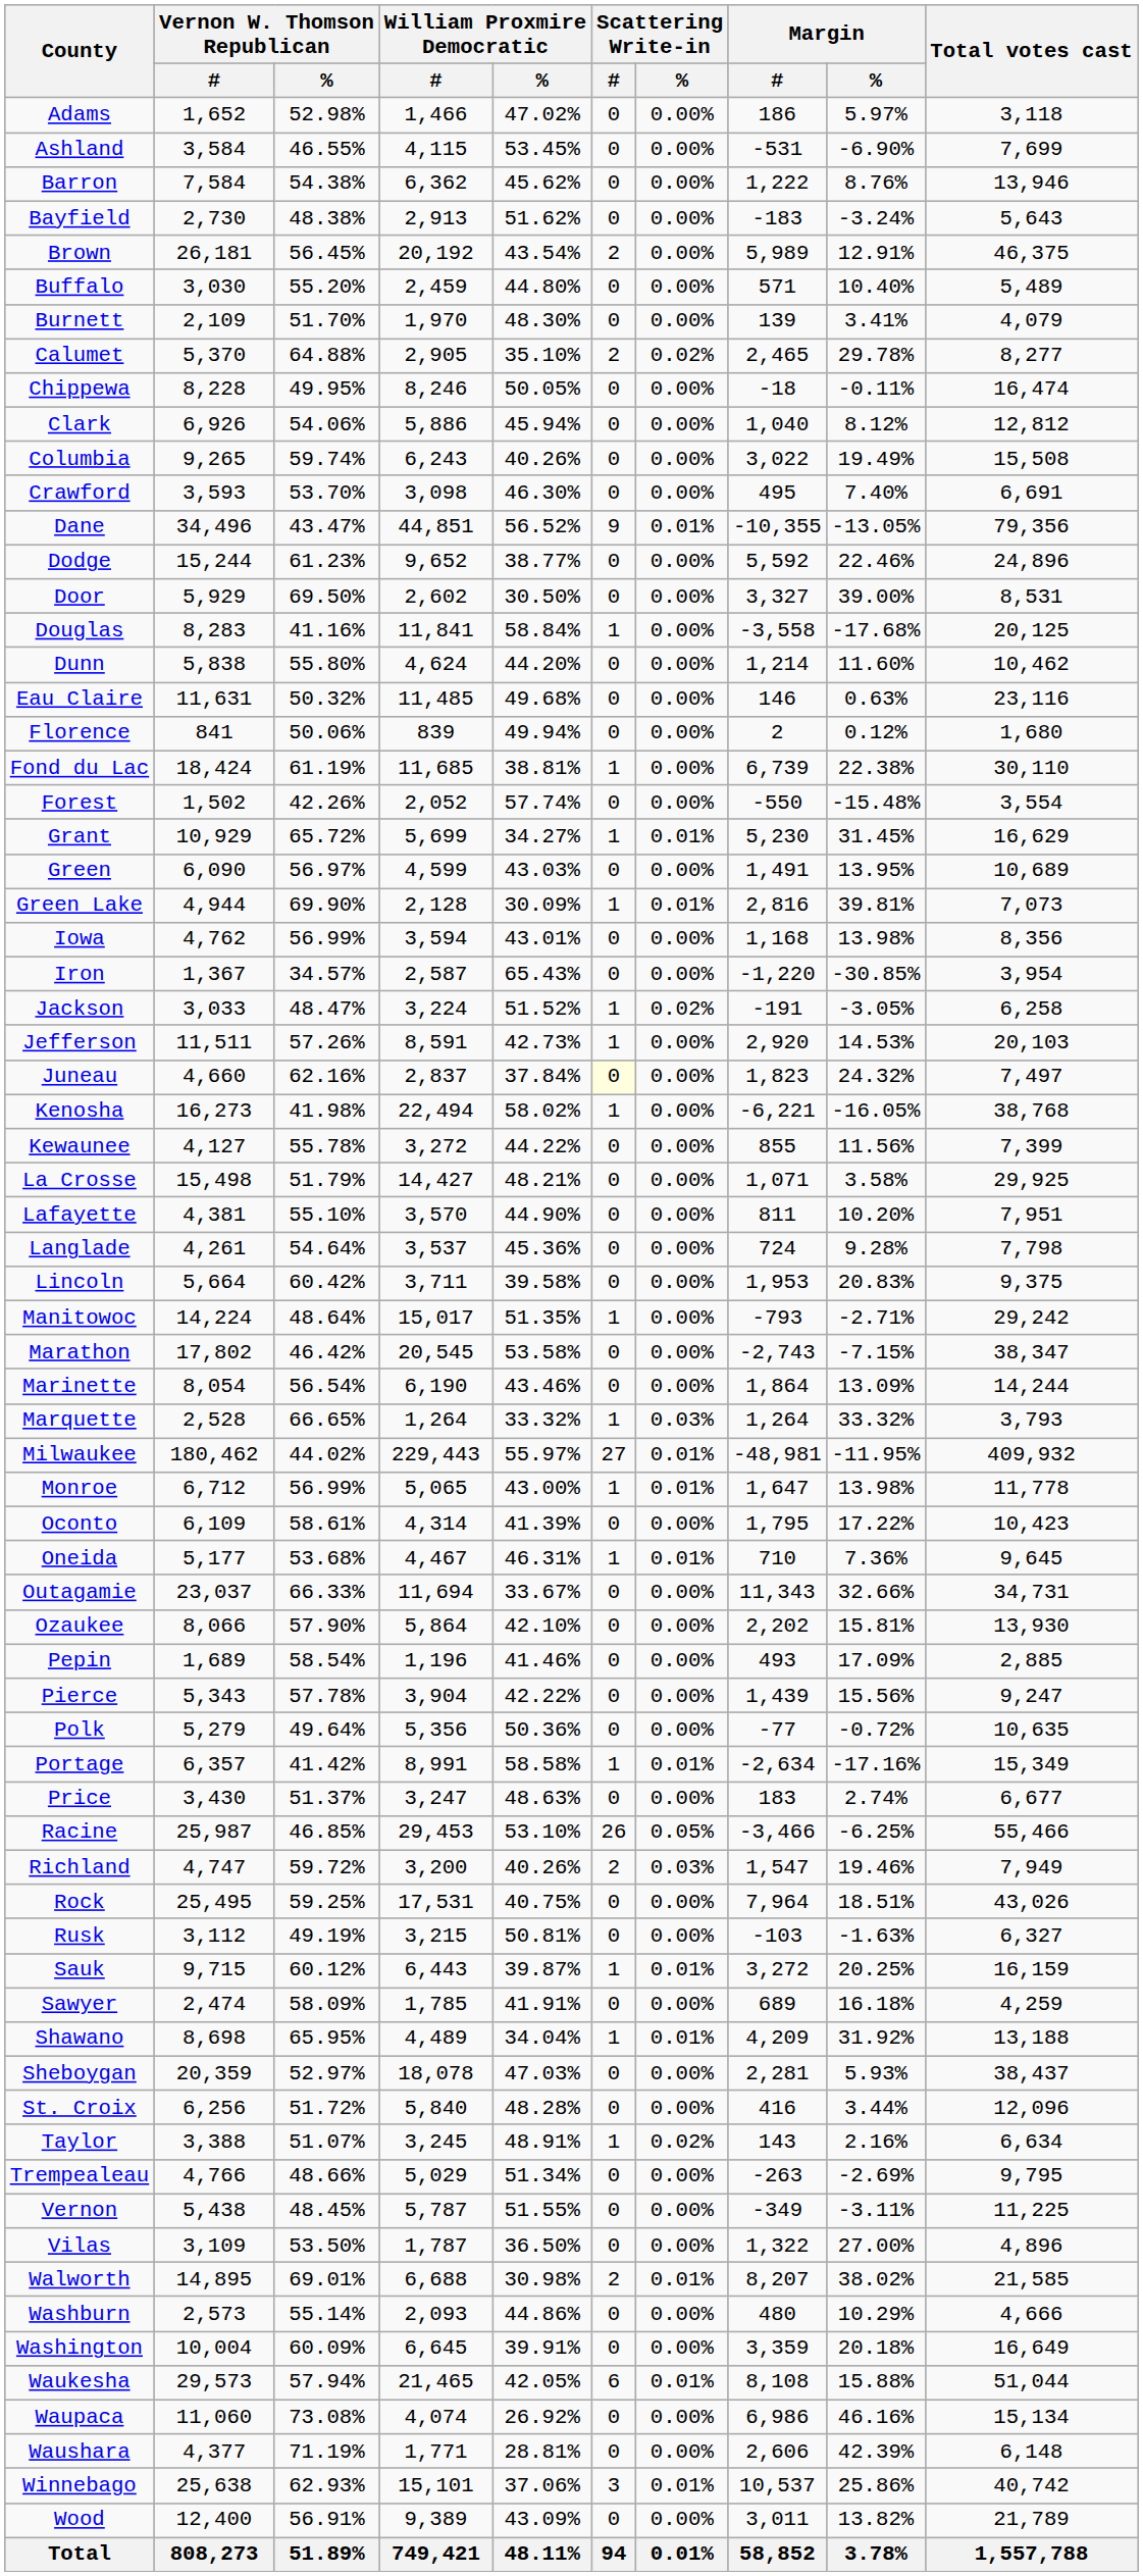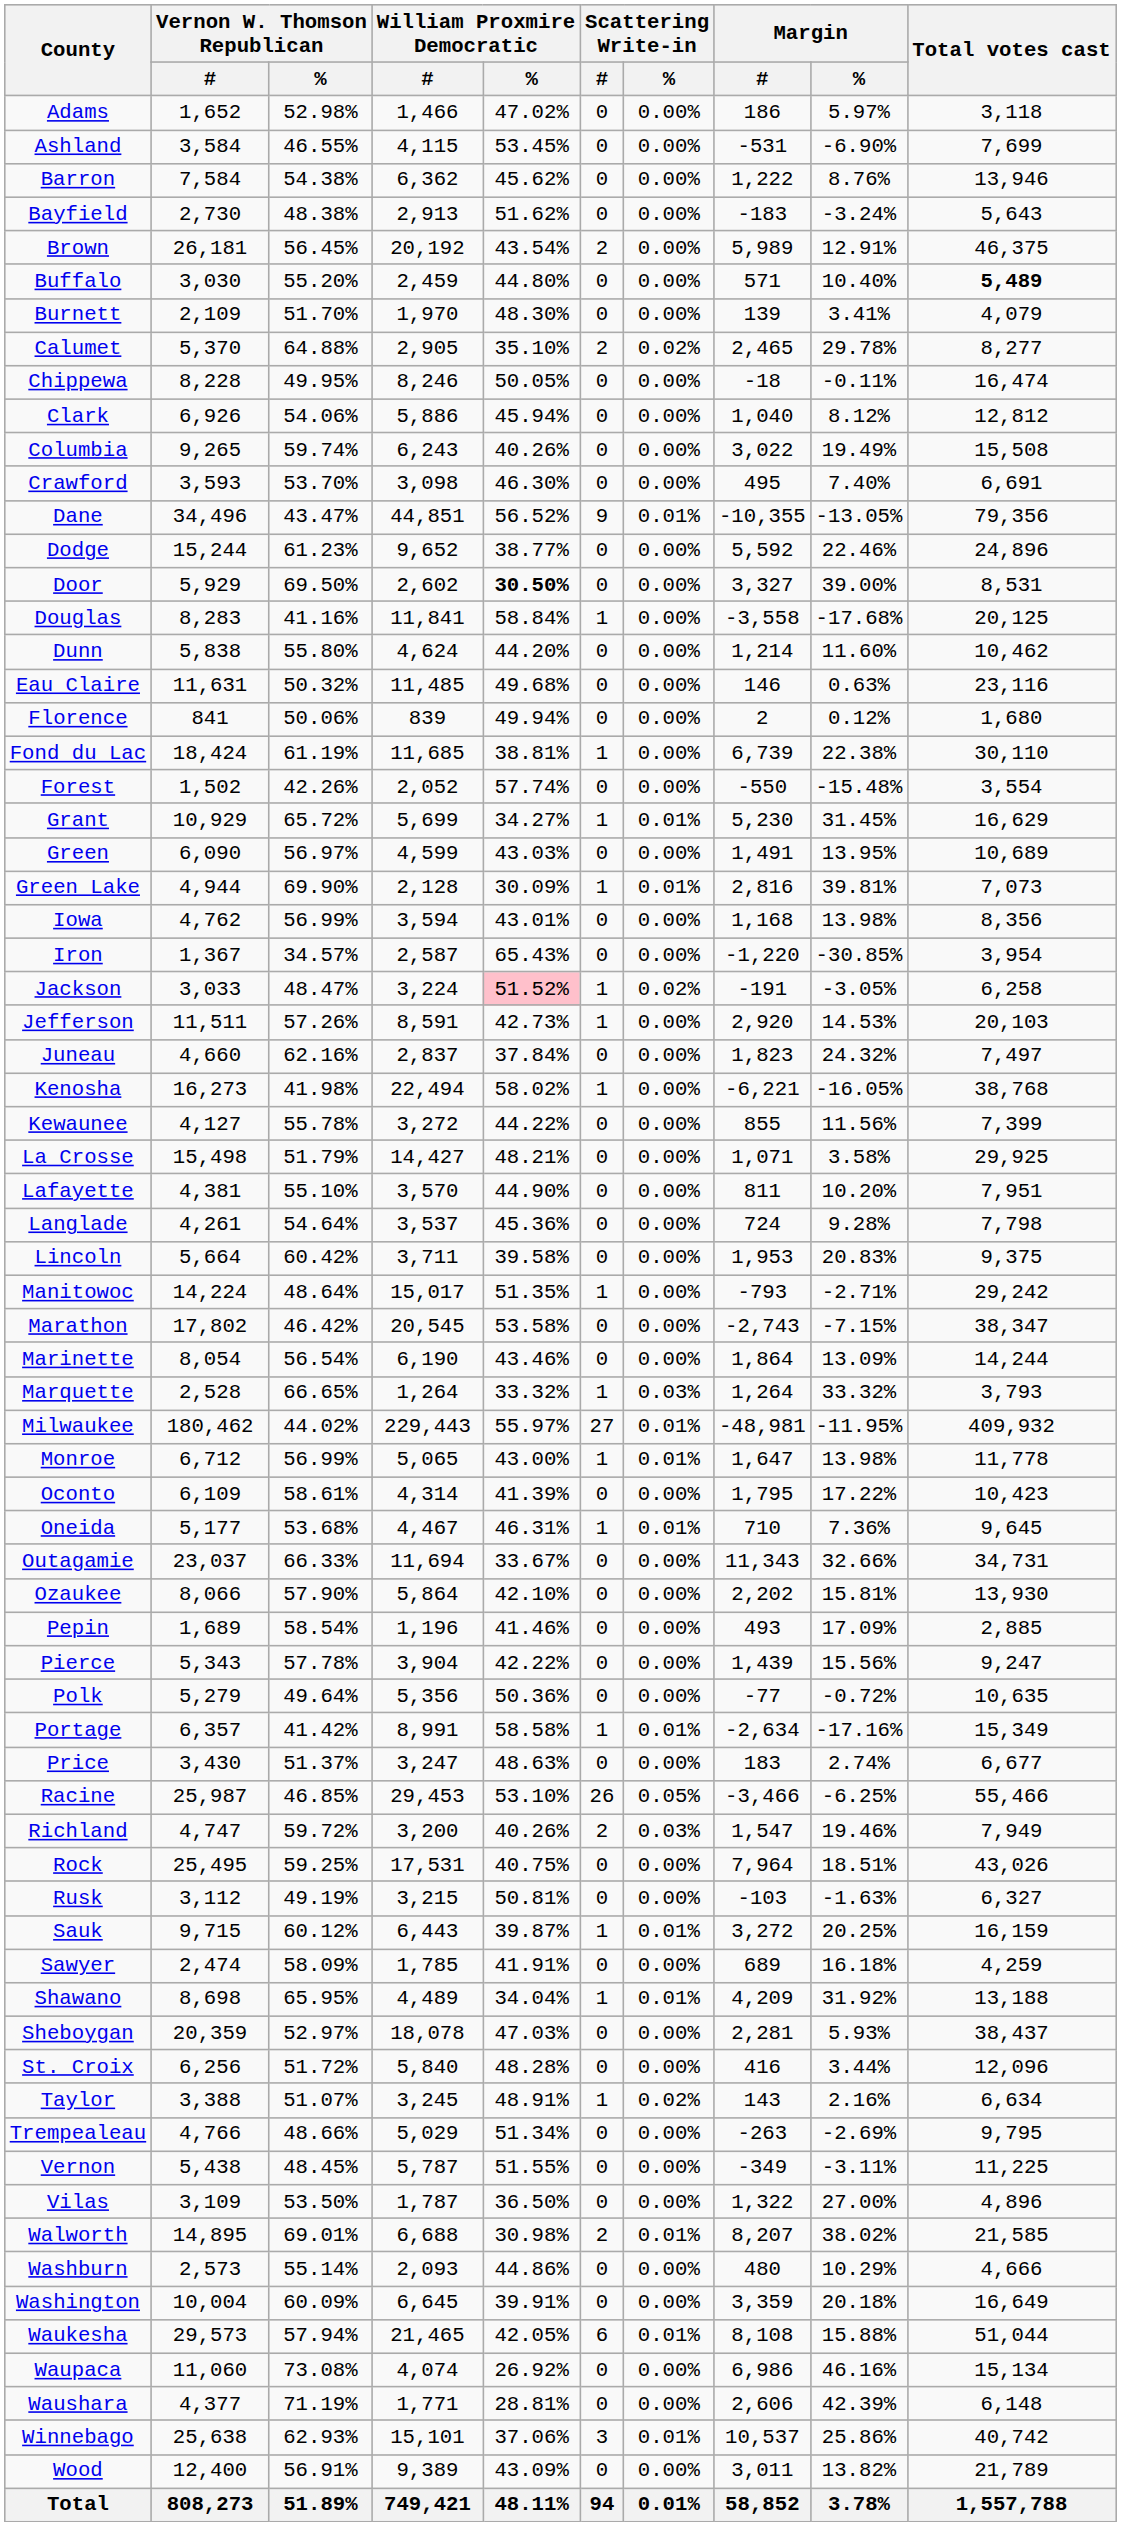Buffalo | Total votes cast: normal -> bold
Door | William Proxmire Democratic / %: normal -> bold
Jackson | William Proxmire Democratic / %: no background -> pink background
Juneau | Scattering Write-in / #: lightyellow background -> no background
